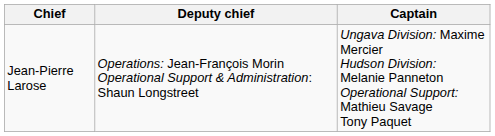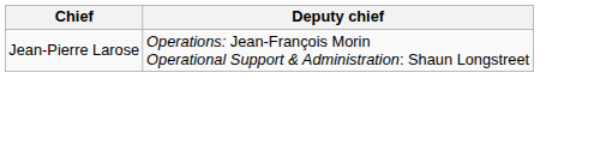- column: Captain | Ungava Division: Maxime Mercier Hudson Division: Melanie Panneton Operational Support: Mathieu Savage Tony Paquet
